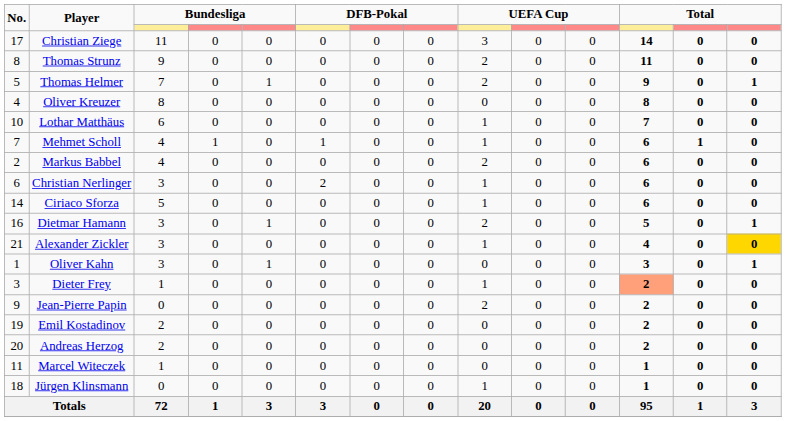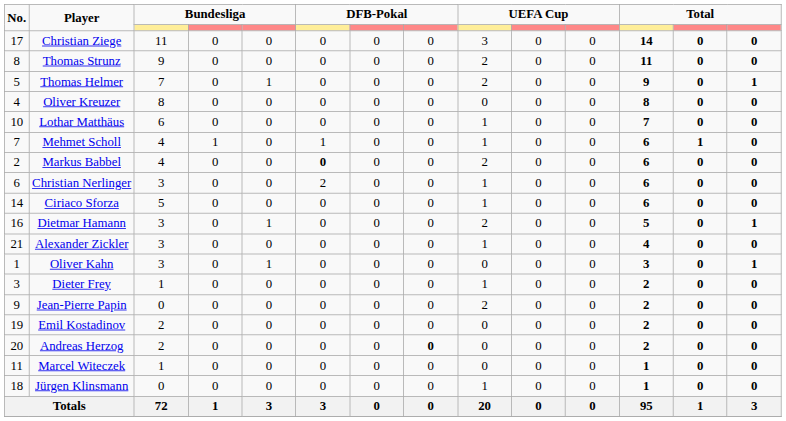Markus Babbel | column 6: normal -> bold
Alexander Zickler | column 14: gold background -> no background
Dieter Frey | column 12: lightsalmon background -> no background
Andreas Herzog | column 8: normal -> bold
